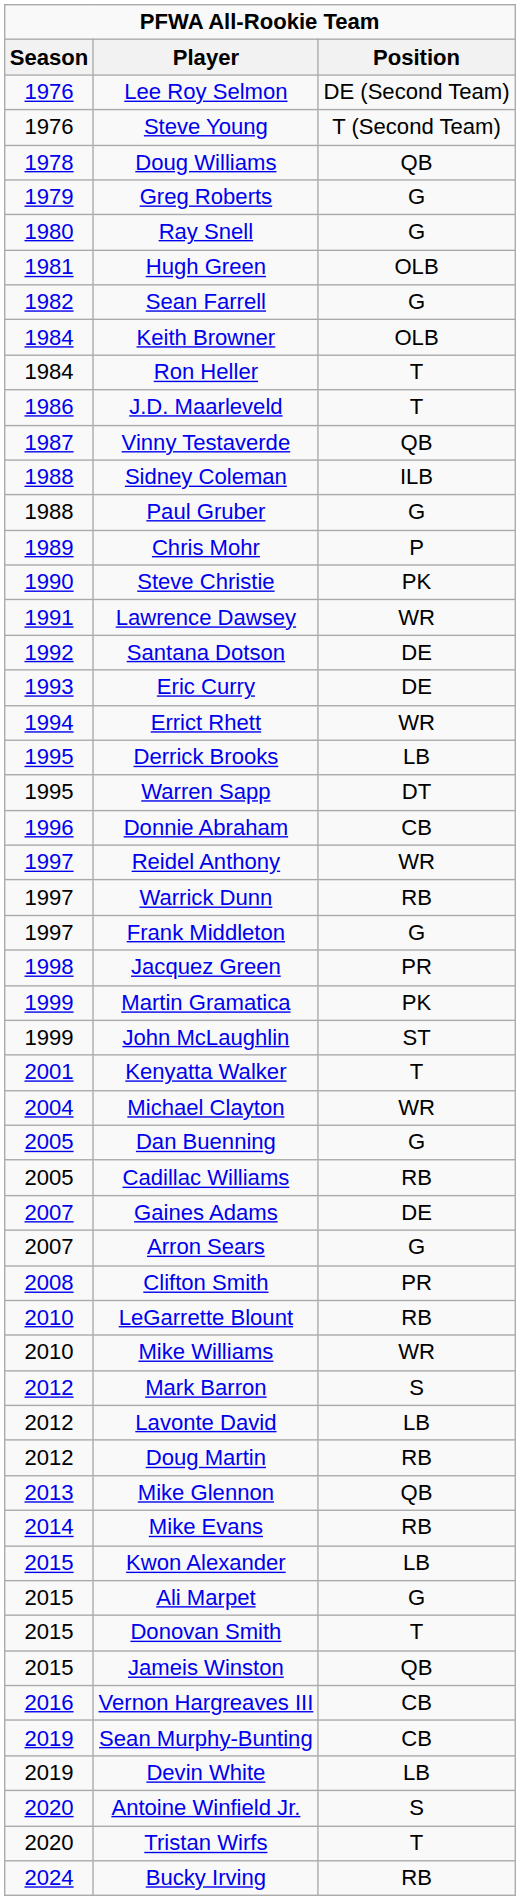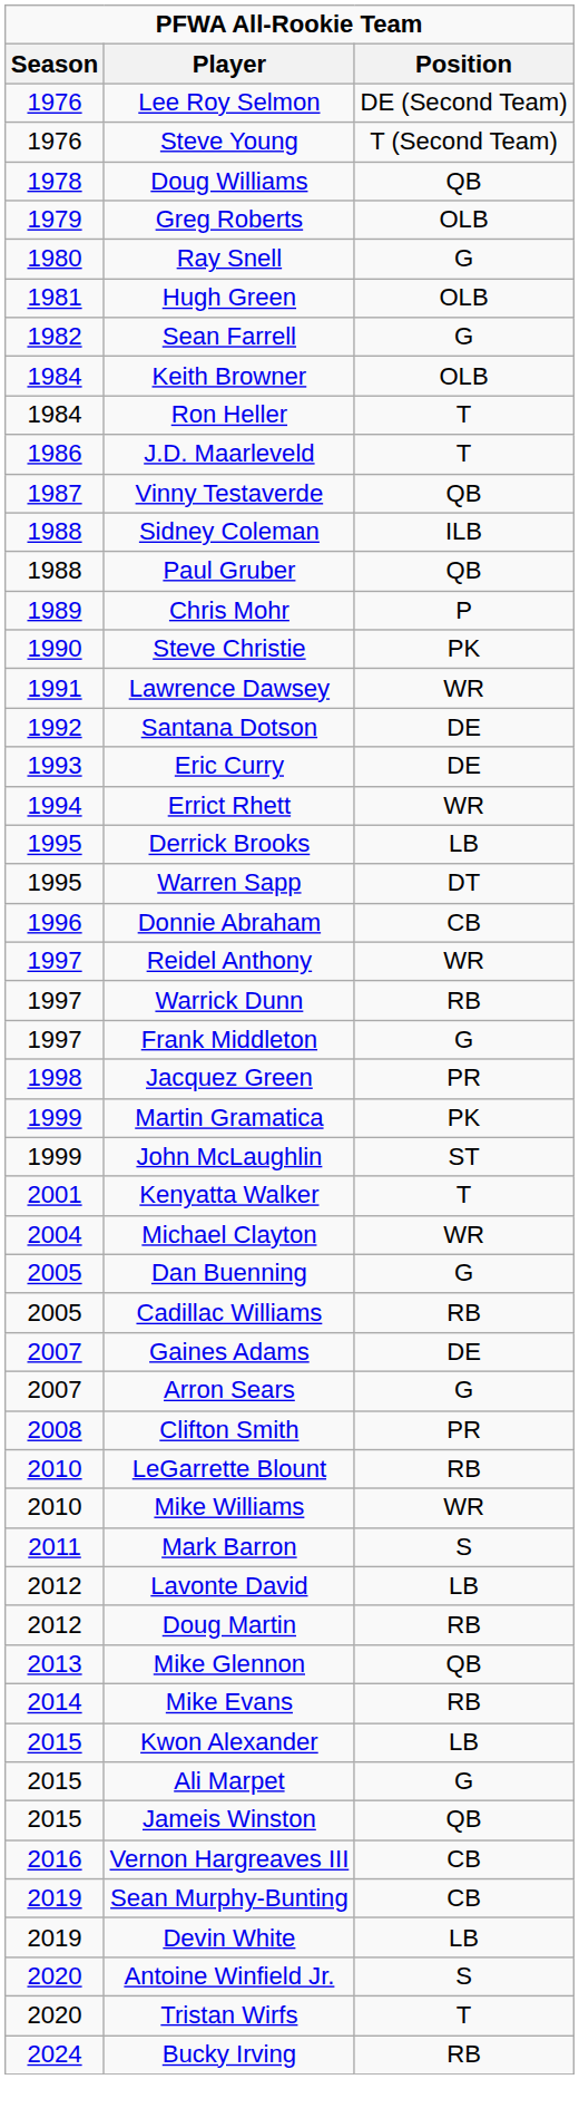Greg Roberts | Position: G -> OLB
Paul Gruber | Position: G -> QB
Mark Barron | Season: 2012 -> 2011
- row: 2015 | Donovan Smith | T
